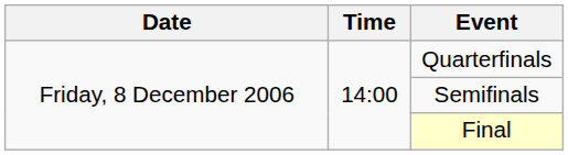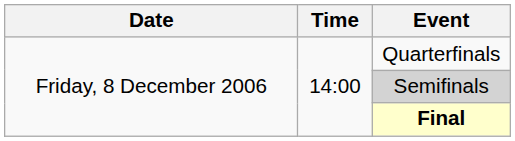Semifinals | Event: no background -> lightgrey background
Final | Event: normal -> bold
